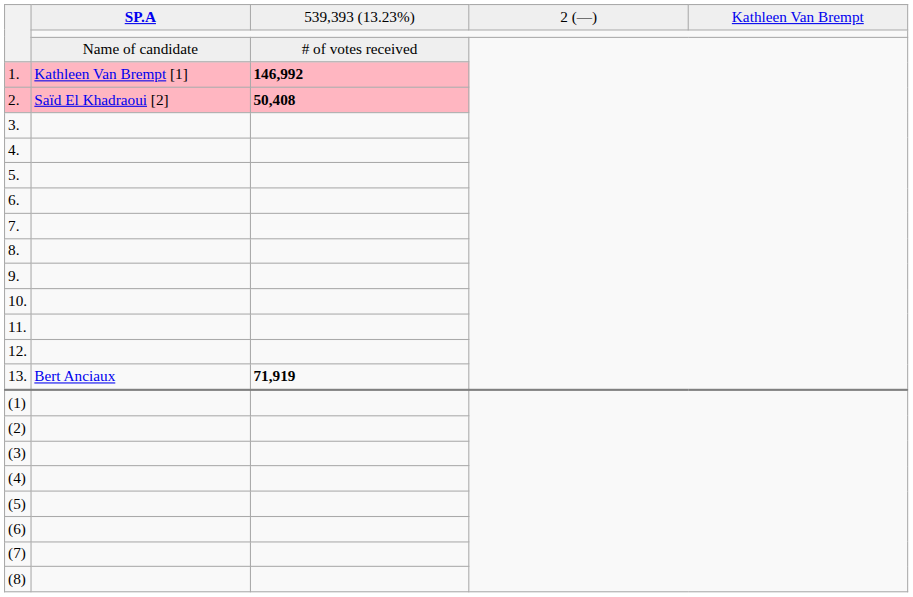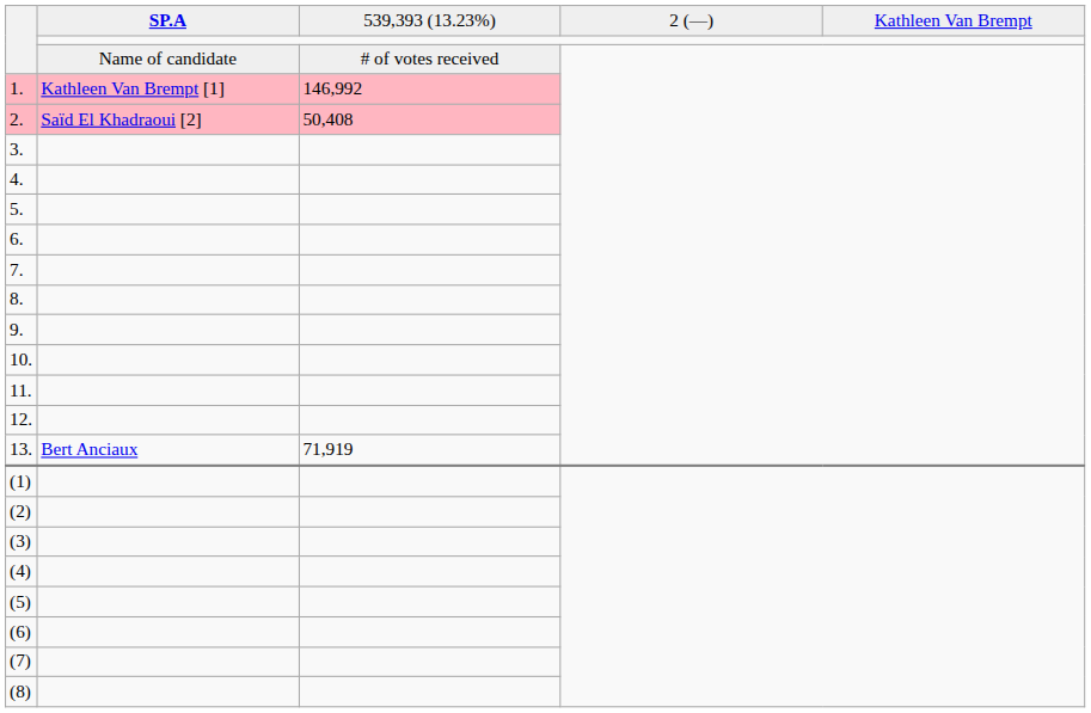1. | column 3: bold -> normal
2. | column 3: bold -> normal
13. | column 3: bold -> normal
